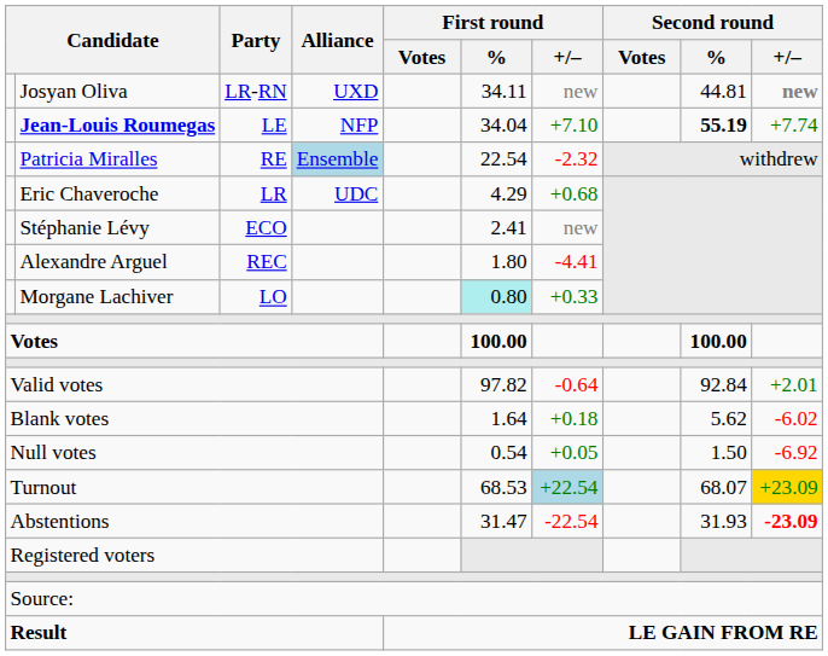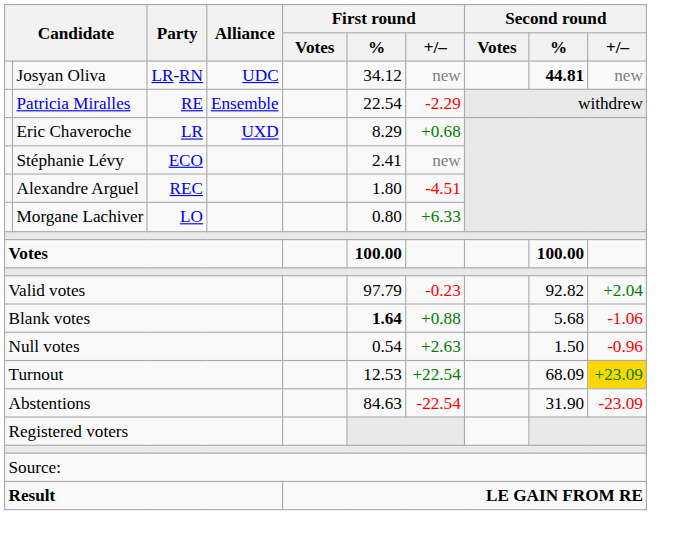Josyan Oliva | Alliance: UXD -> UDC
Josyan Oliva | First round / %: 34.11 -> 34.12
Josyan Oliva | Second round / %: normal -> bold
Josyan Oliva | Second round / +/–: bold -> normal
- row: Jean-Louis Roumegas | LE | NFP | 34.04 | +7.10 | 55.19 | +7.74
Patricia Miralles | Alliance: lightblue background -> no background
Patricia Miralles | First round / +/–: -2.32 -> -2.29
Eric Chaveroche | Alliance: UDC -> UXD
Eric Chaveroche | First round / %: 4.29 -> 8.29
Alexandre Arguel | First round / +/–: -4.41 -> -4.51
Morgane Lachiver | First round / %: paleturquoise background -> no background
Morgane Lachiver | First round / +/–: +0.33 -> +6.33
Valid votes | First round / %: 97.82 -> 97.79
Valid votes | First round / +/–: -0.64 -> -0.23
Valid votes | Second round / %: 92.84 -> 92.82
Valid votes | Second round / +/–: +2.01 -> +2.04
Blank votes | First round / %: normal -> bold
Blank votes | First round / +/–: +0.18 -> +0.88
Blank votes | Second round / %: 5.62 -> 5.68
Blank votes | Second round / +/–: -6.02 -> -1.06
Null votes | First round / +/–: +0.05 -> +2.63
Null votes | Second round / +/–: -6.92 -> -0.96
Turnout | First round / %: 68.53 -> 12.53
Turnout | First round / +/–: lightblue background -> no background
Turnout | Second round / %: 68.07 -> 68.09
Abstentions | First round / %: 31.47 -> 84.63
Abstentions | Second round / %: 31.93 -> 31.90
Abstentions | Second round / +/–: bold -> normal
